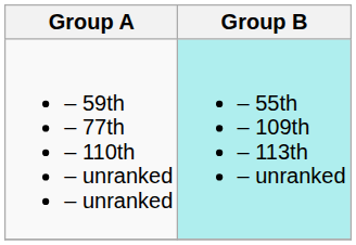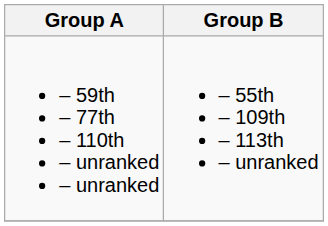– 59th – 77th – 110th – unranked – unranked | Group B: paleturquoise background -> no background
